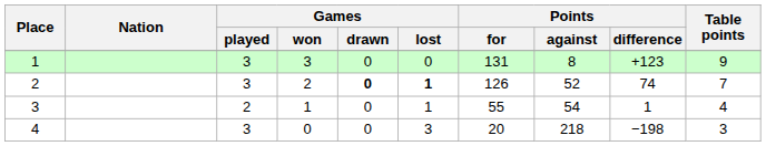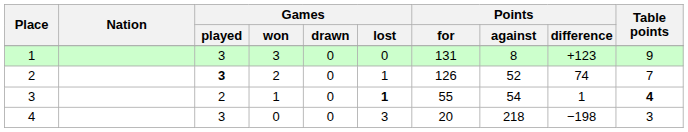row 4 | Games / played: normal -> bold
row 4 | Games / drawn: bold -> normal
row 4 | Games / lost: bold -> normal
row 5 | Games / lost: normal -> bold
row 5 | Table points: normal -> bold
